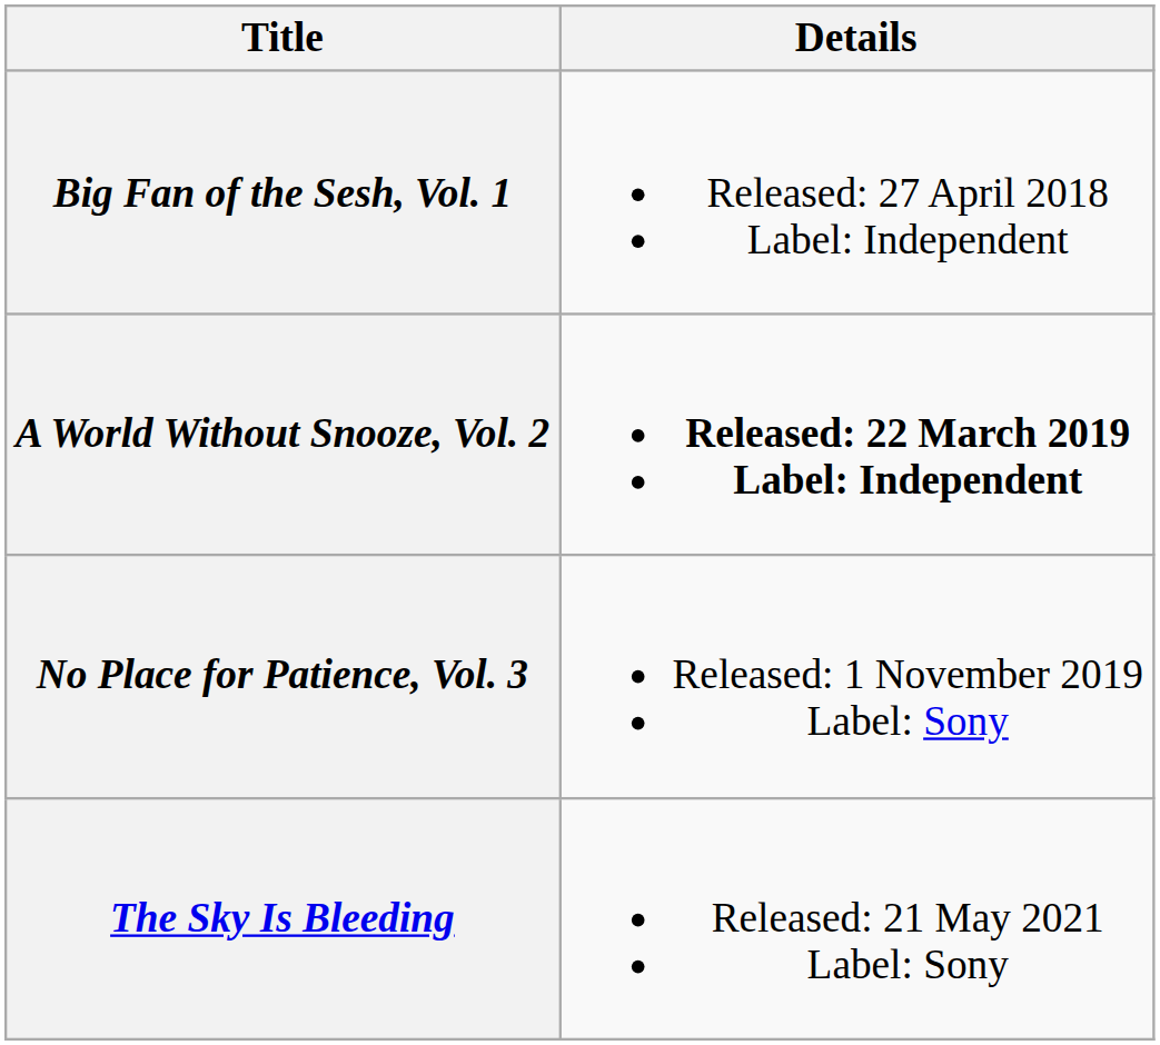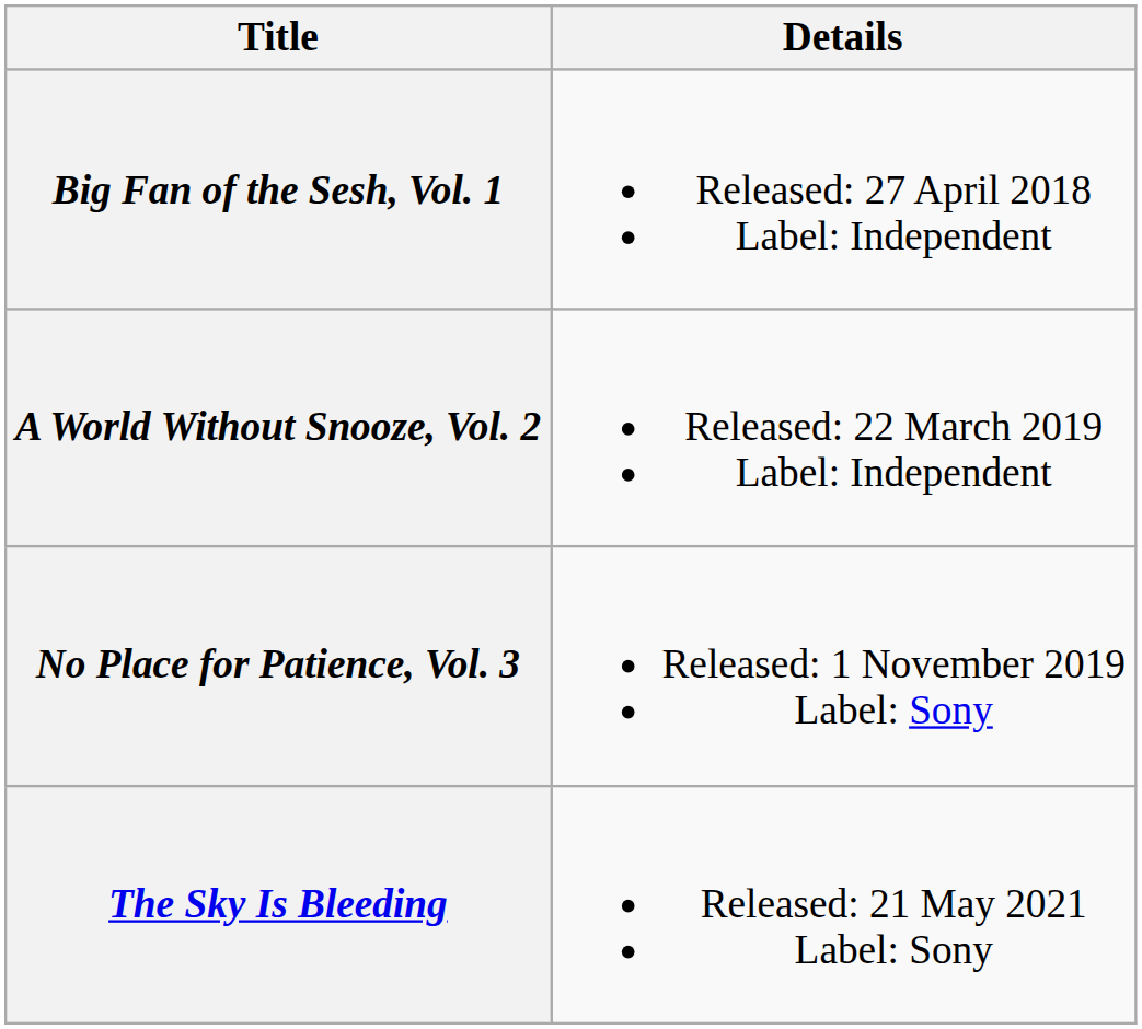A World Without Snooze, Vol. 2 | Details: bold -> normal
